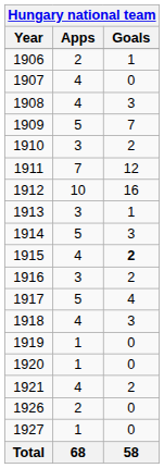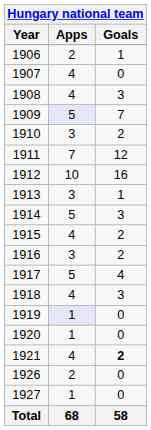1909 | Apps: no background -> lavender background
1915 | Goals: bold -> normal
1919 | Apps: no background -> lavender background
1921 | Goals: normal -> bold
